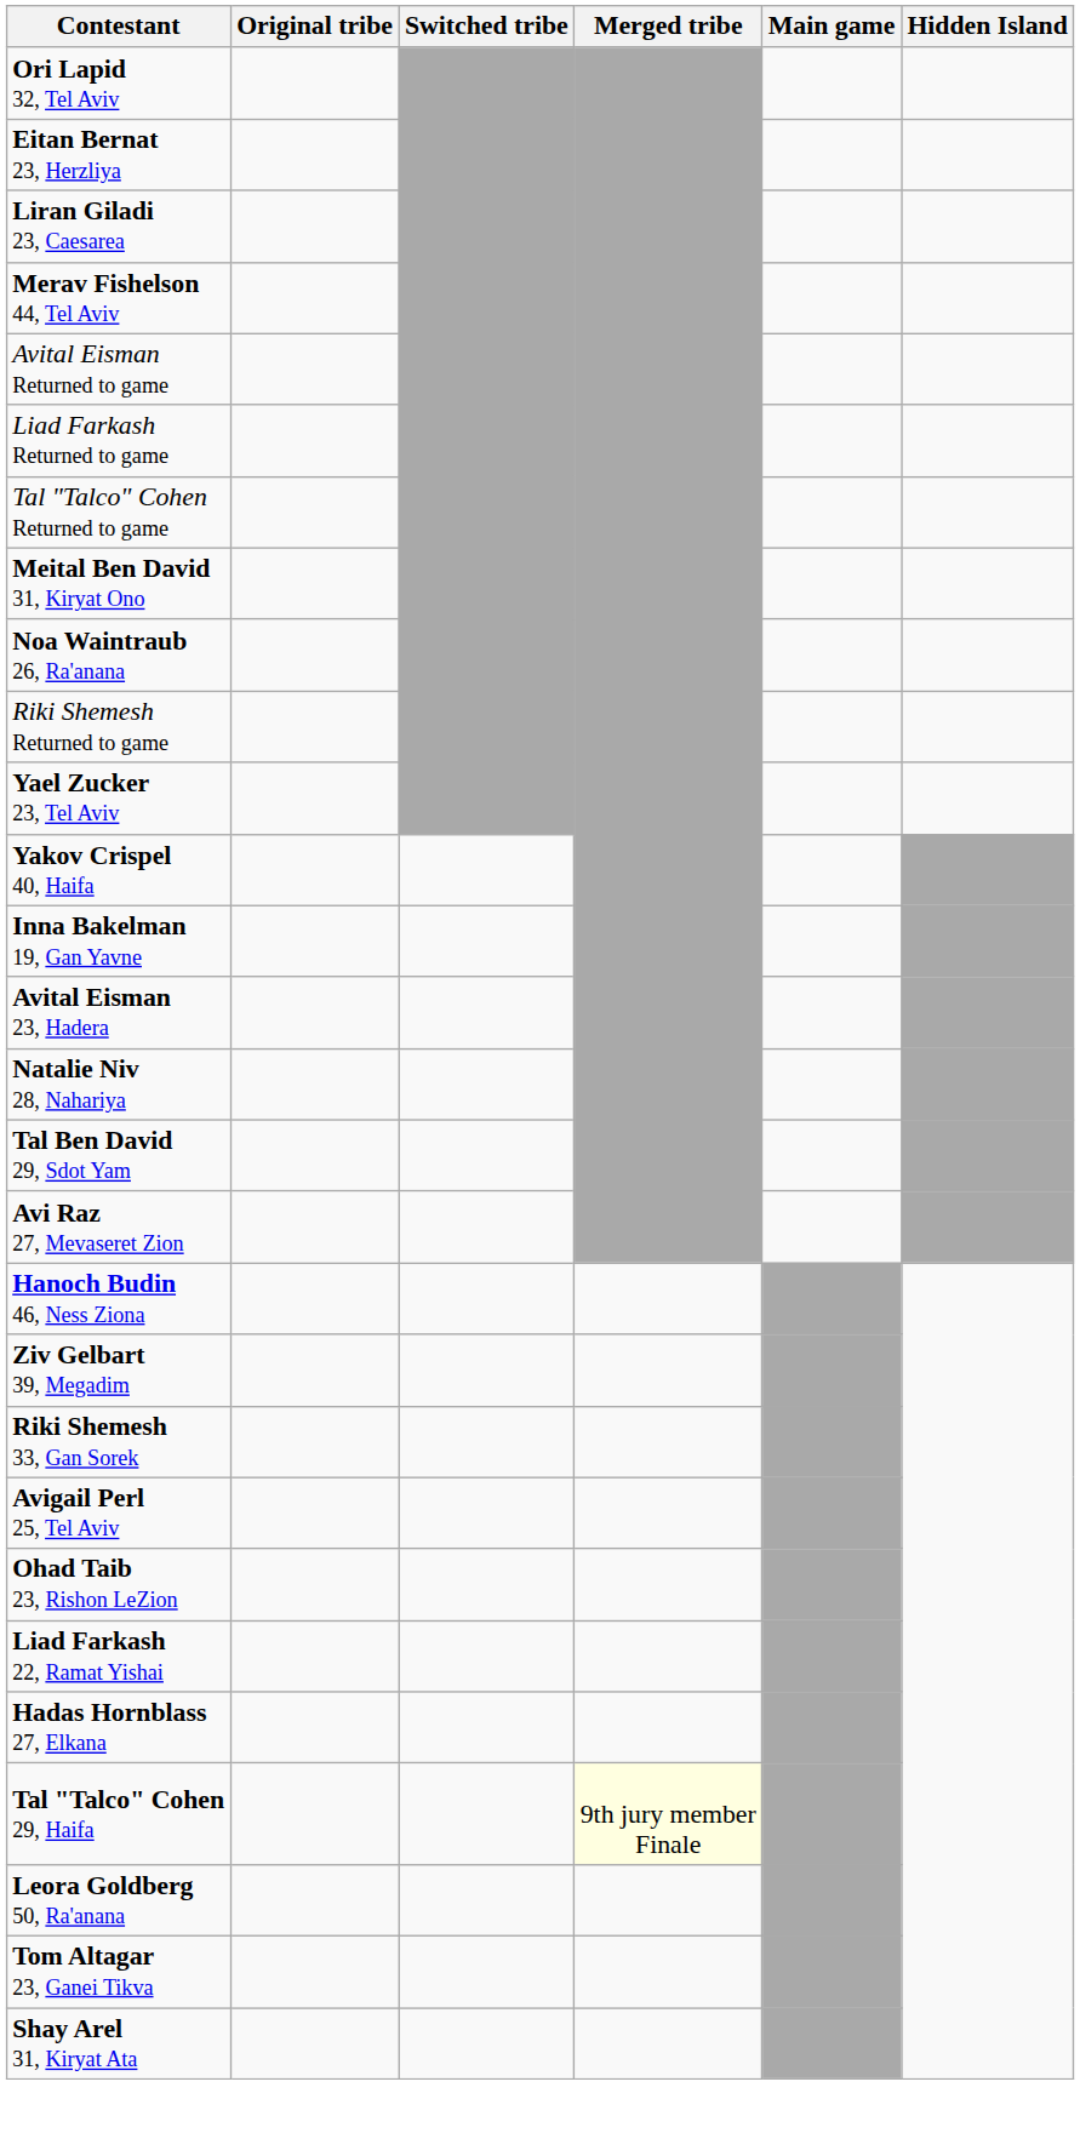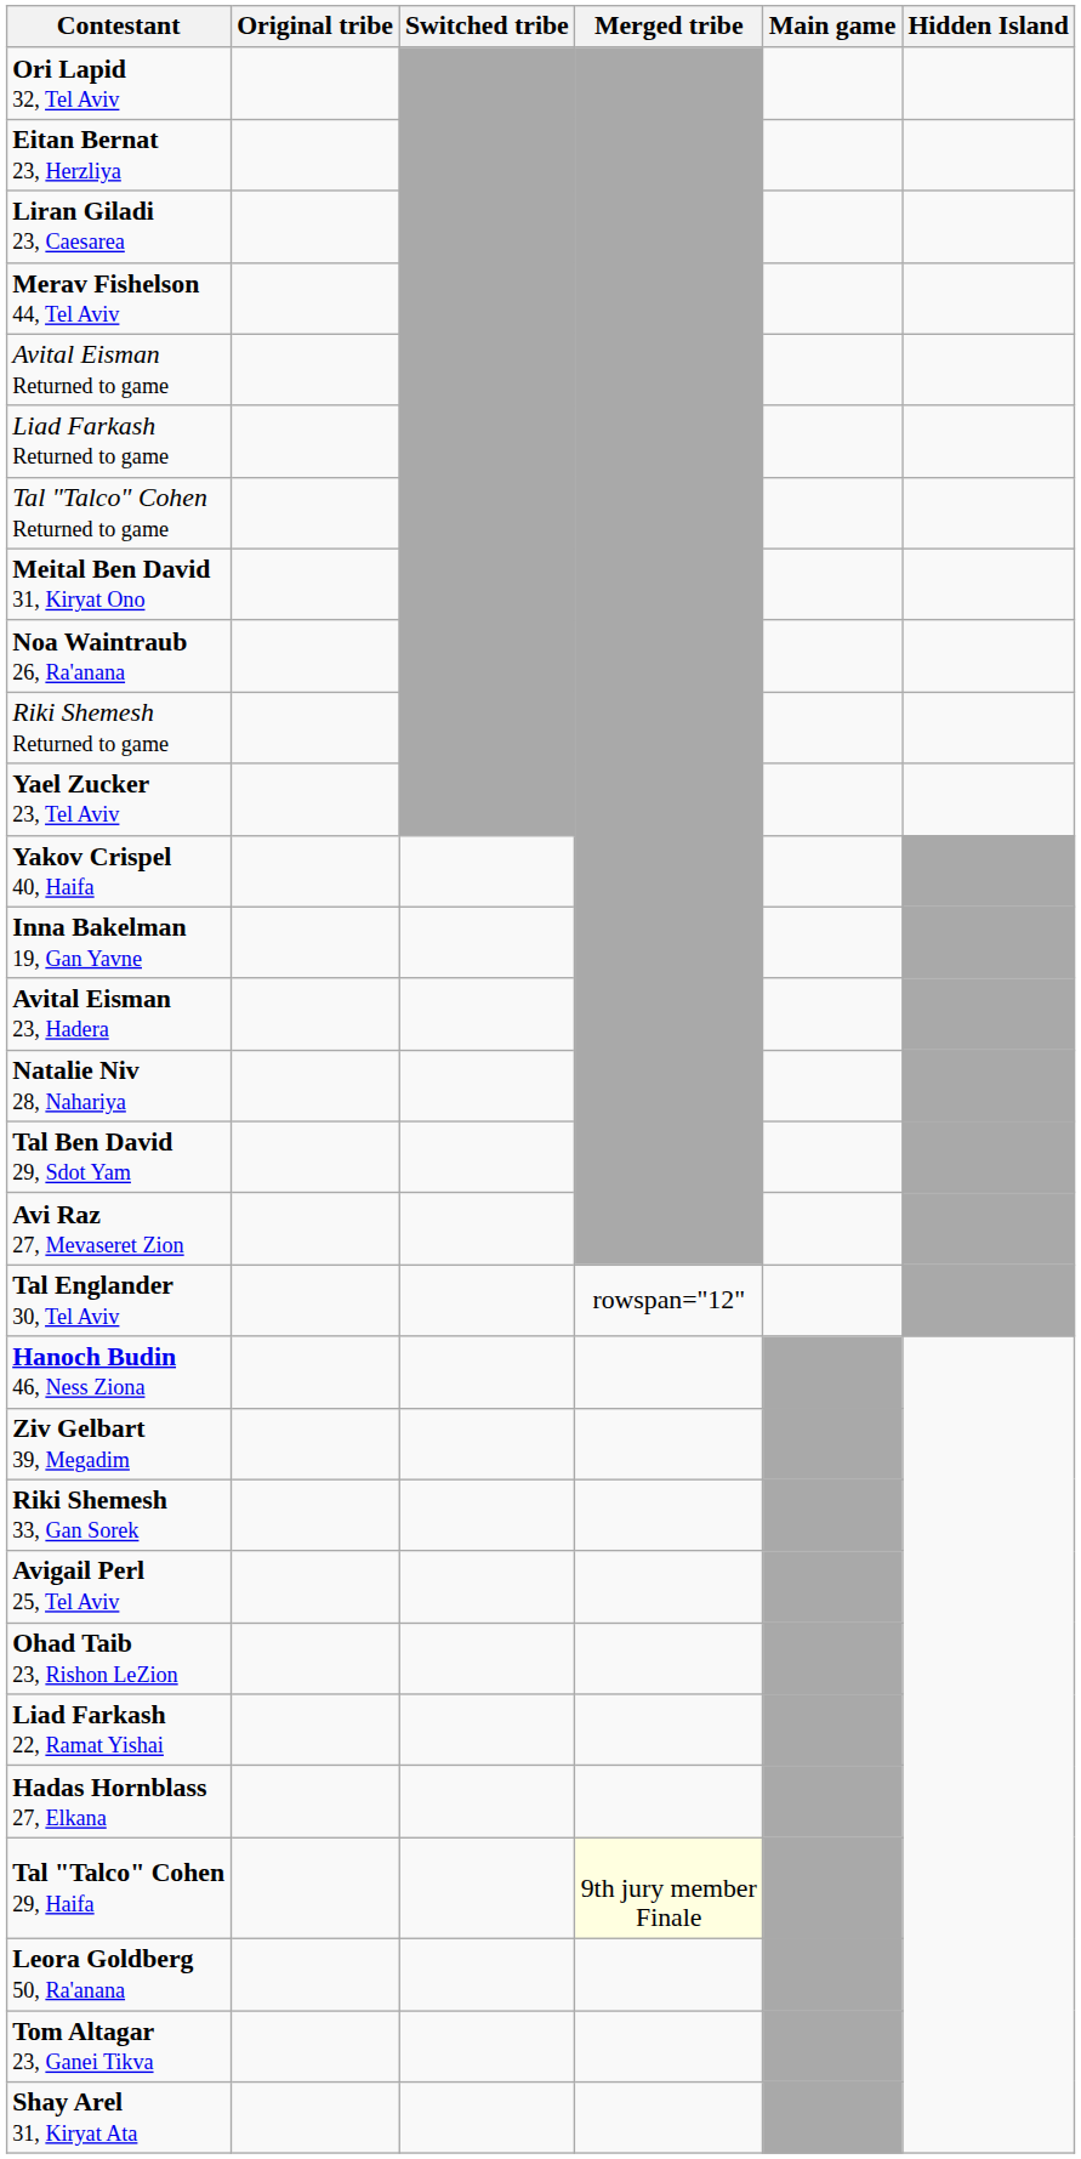+ row: Tal Englander 30, Tel Aviv | rowspan="12"
